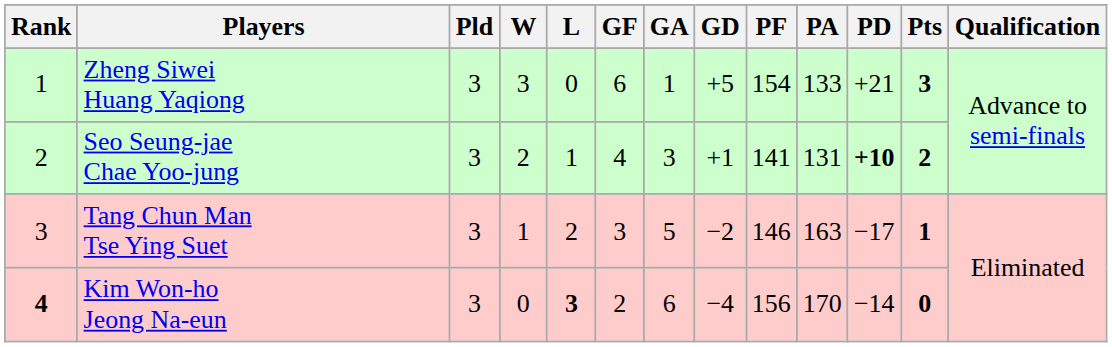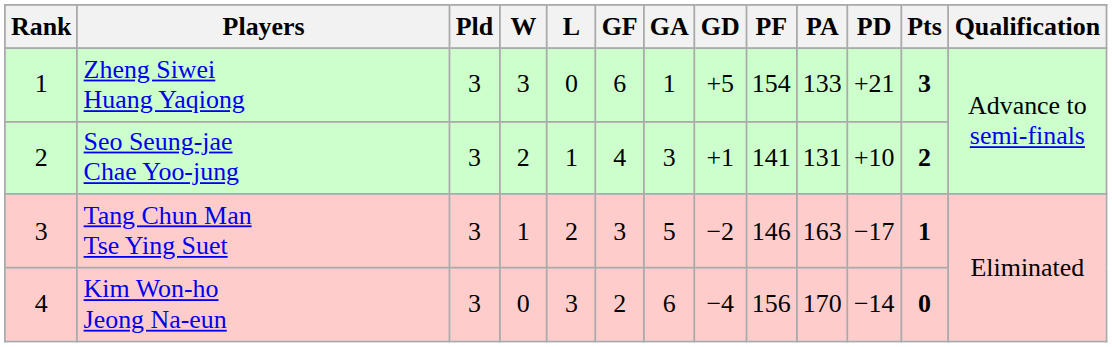Seo Seung-jae Chae Yoo-jung | PD: bold -> normal
Kim Won-ho Jeong Na-eun | Rank: bold -> normal
Kim Won-ho Jeong Na-eun | L: bold -> normal
